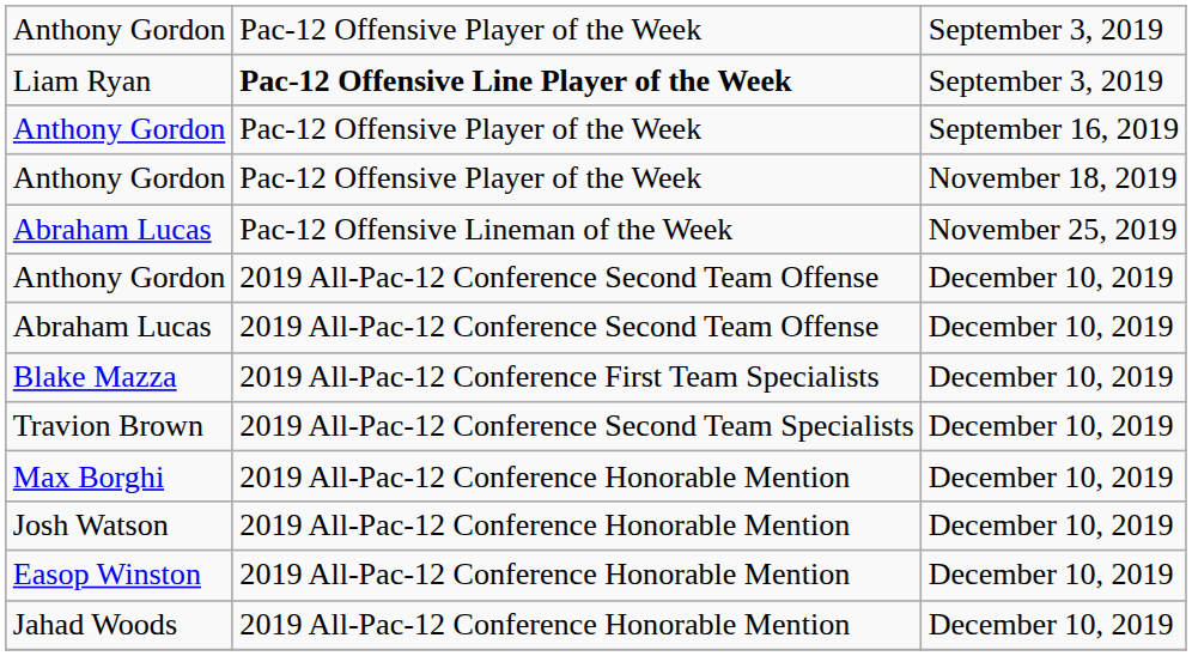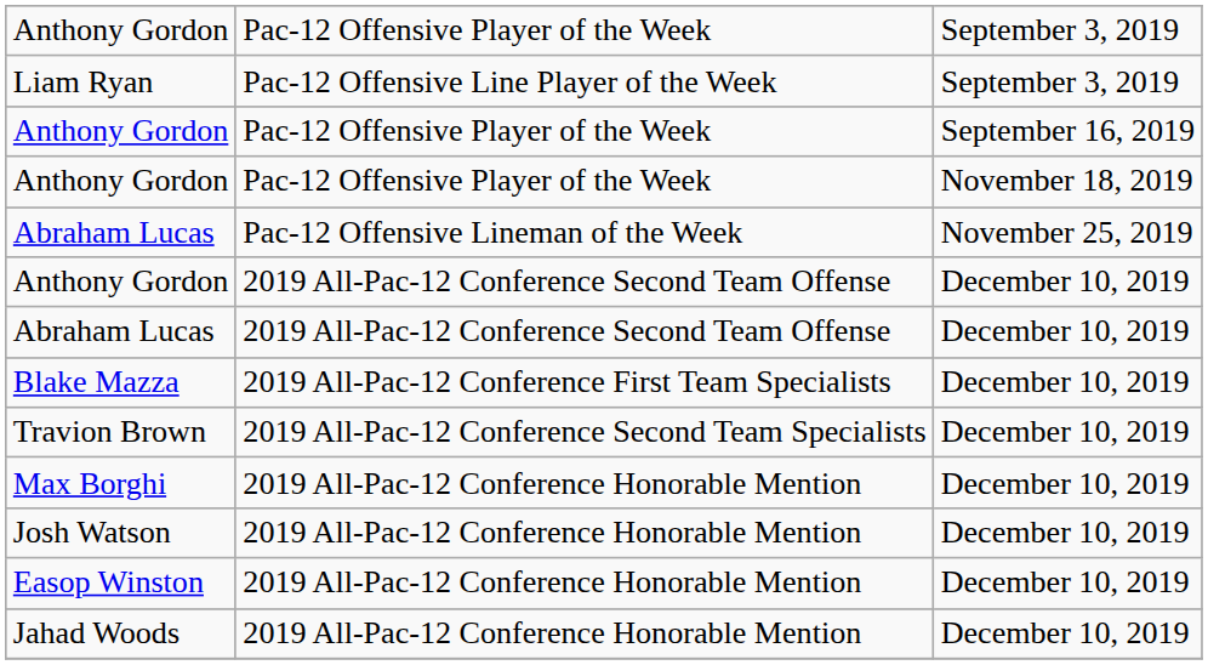Liam Ryan | column 2: bold -> normal
